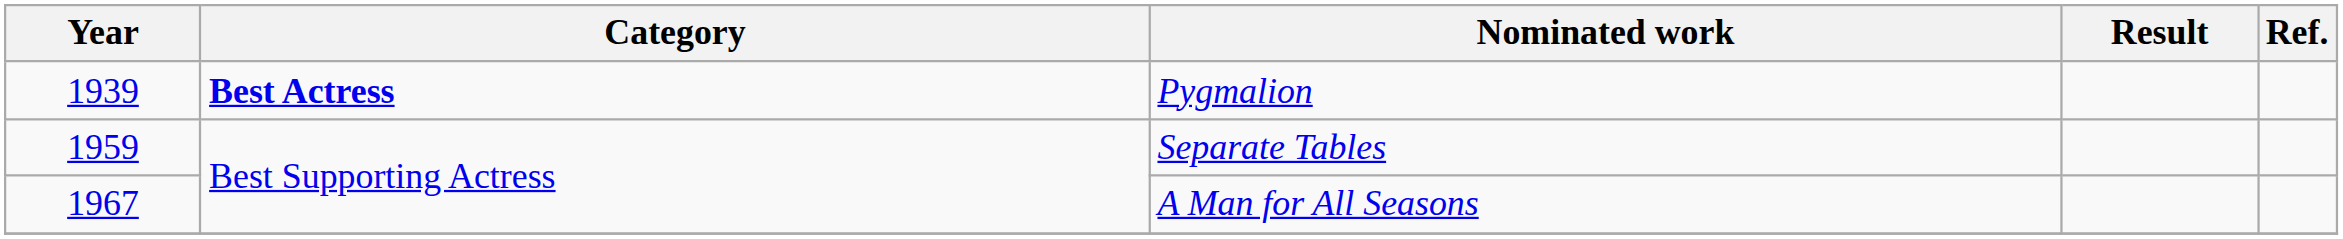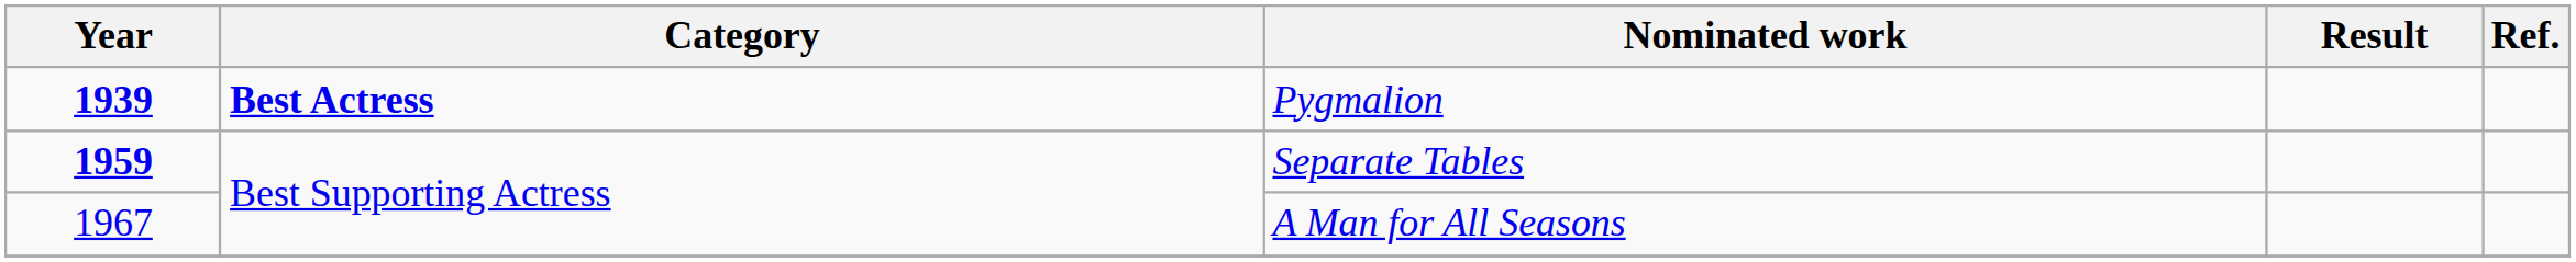Pygmalion | Year: normal -> bold
Separate Tables | Year: normal -> bold
